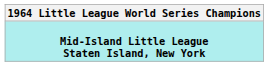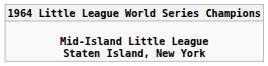row 2 | column 1: paleturquoise background -> no background
